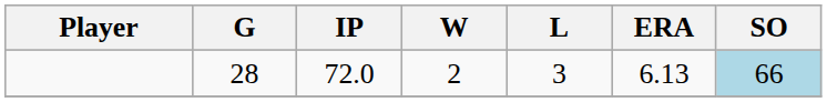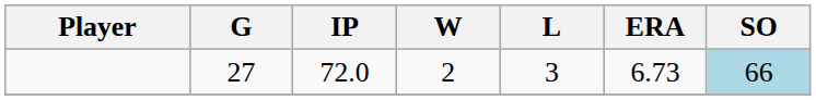row 2 | G: 28 -> 27
row 2 | ERA: 6.13 -> 6.73
